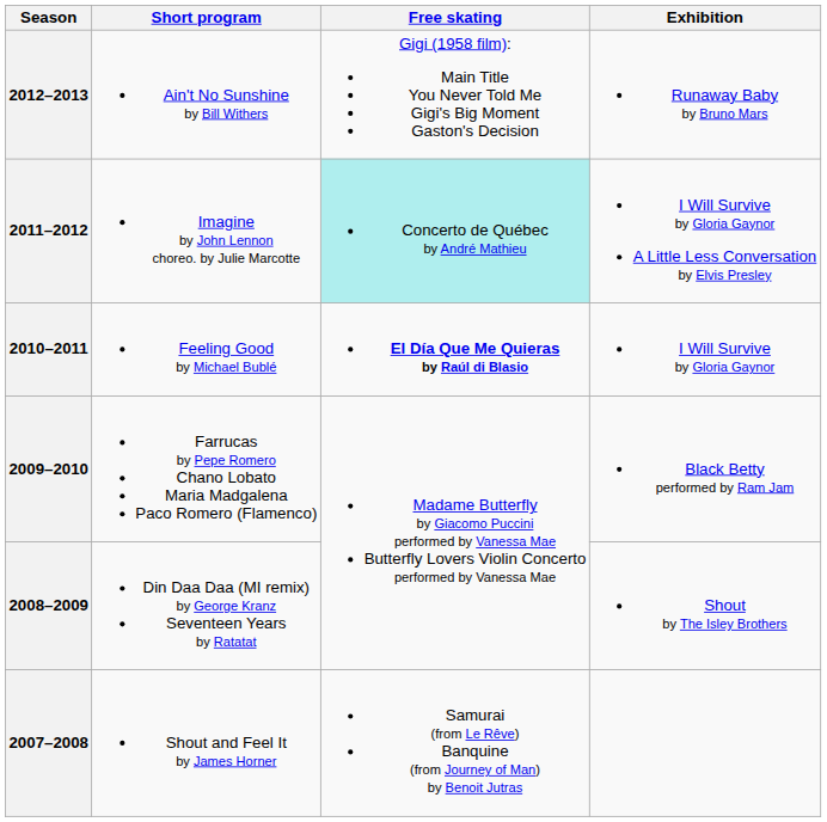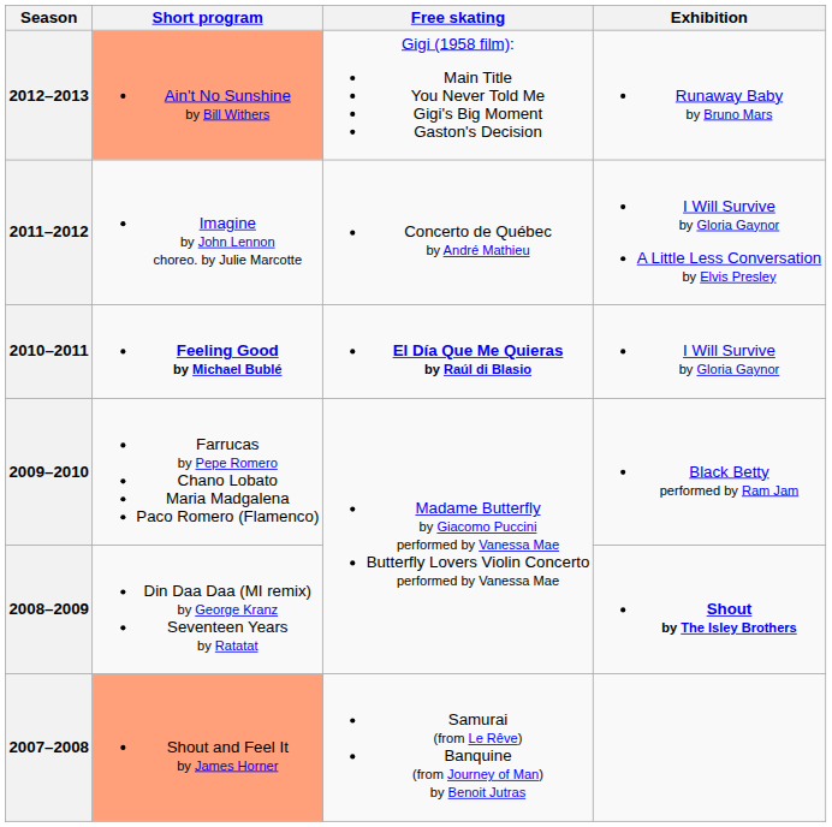2012–2013 | Short program: no background -> lightsalmon background
2011–2012 | Free skating: paleturquoise background -> no background
2010–2011 | Short program: normal -> bold
2008–2009 | Exhibition: normal -> bold
2007–2008 | Short program: no background -> lightsalmon background
